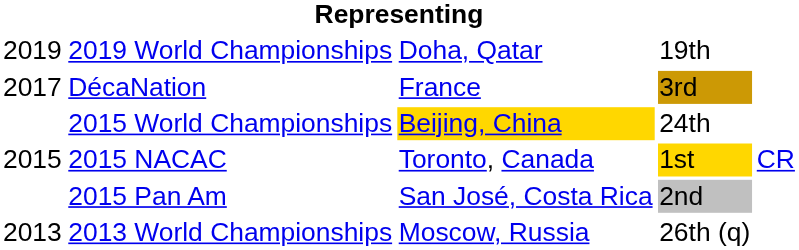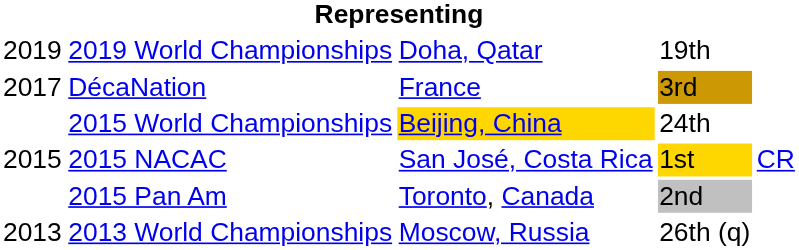2015 NACAC | column 3: Toronto, Canada -> San José, Costa Rica
2015 Pan Am | column 3: San José, Costa Rica -> Toronto, Canada
